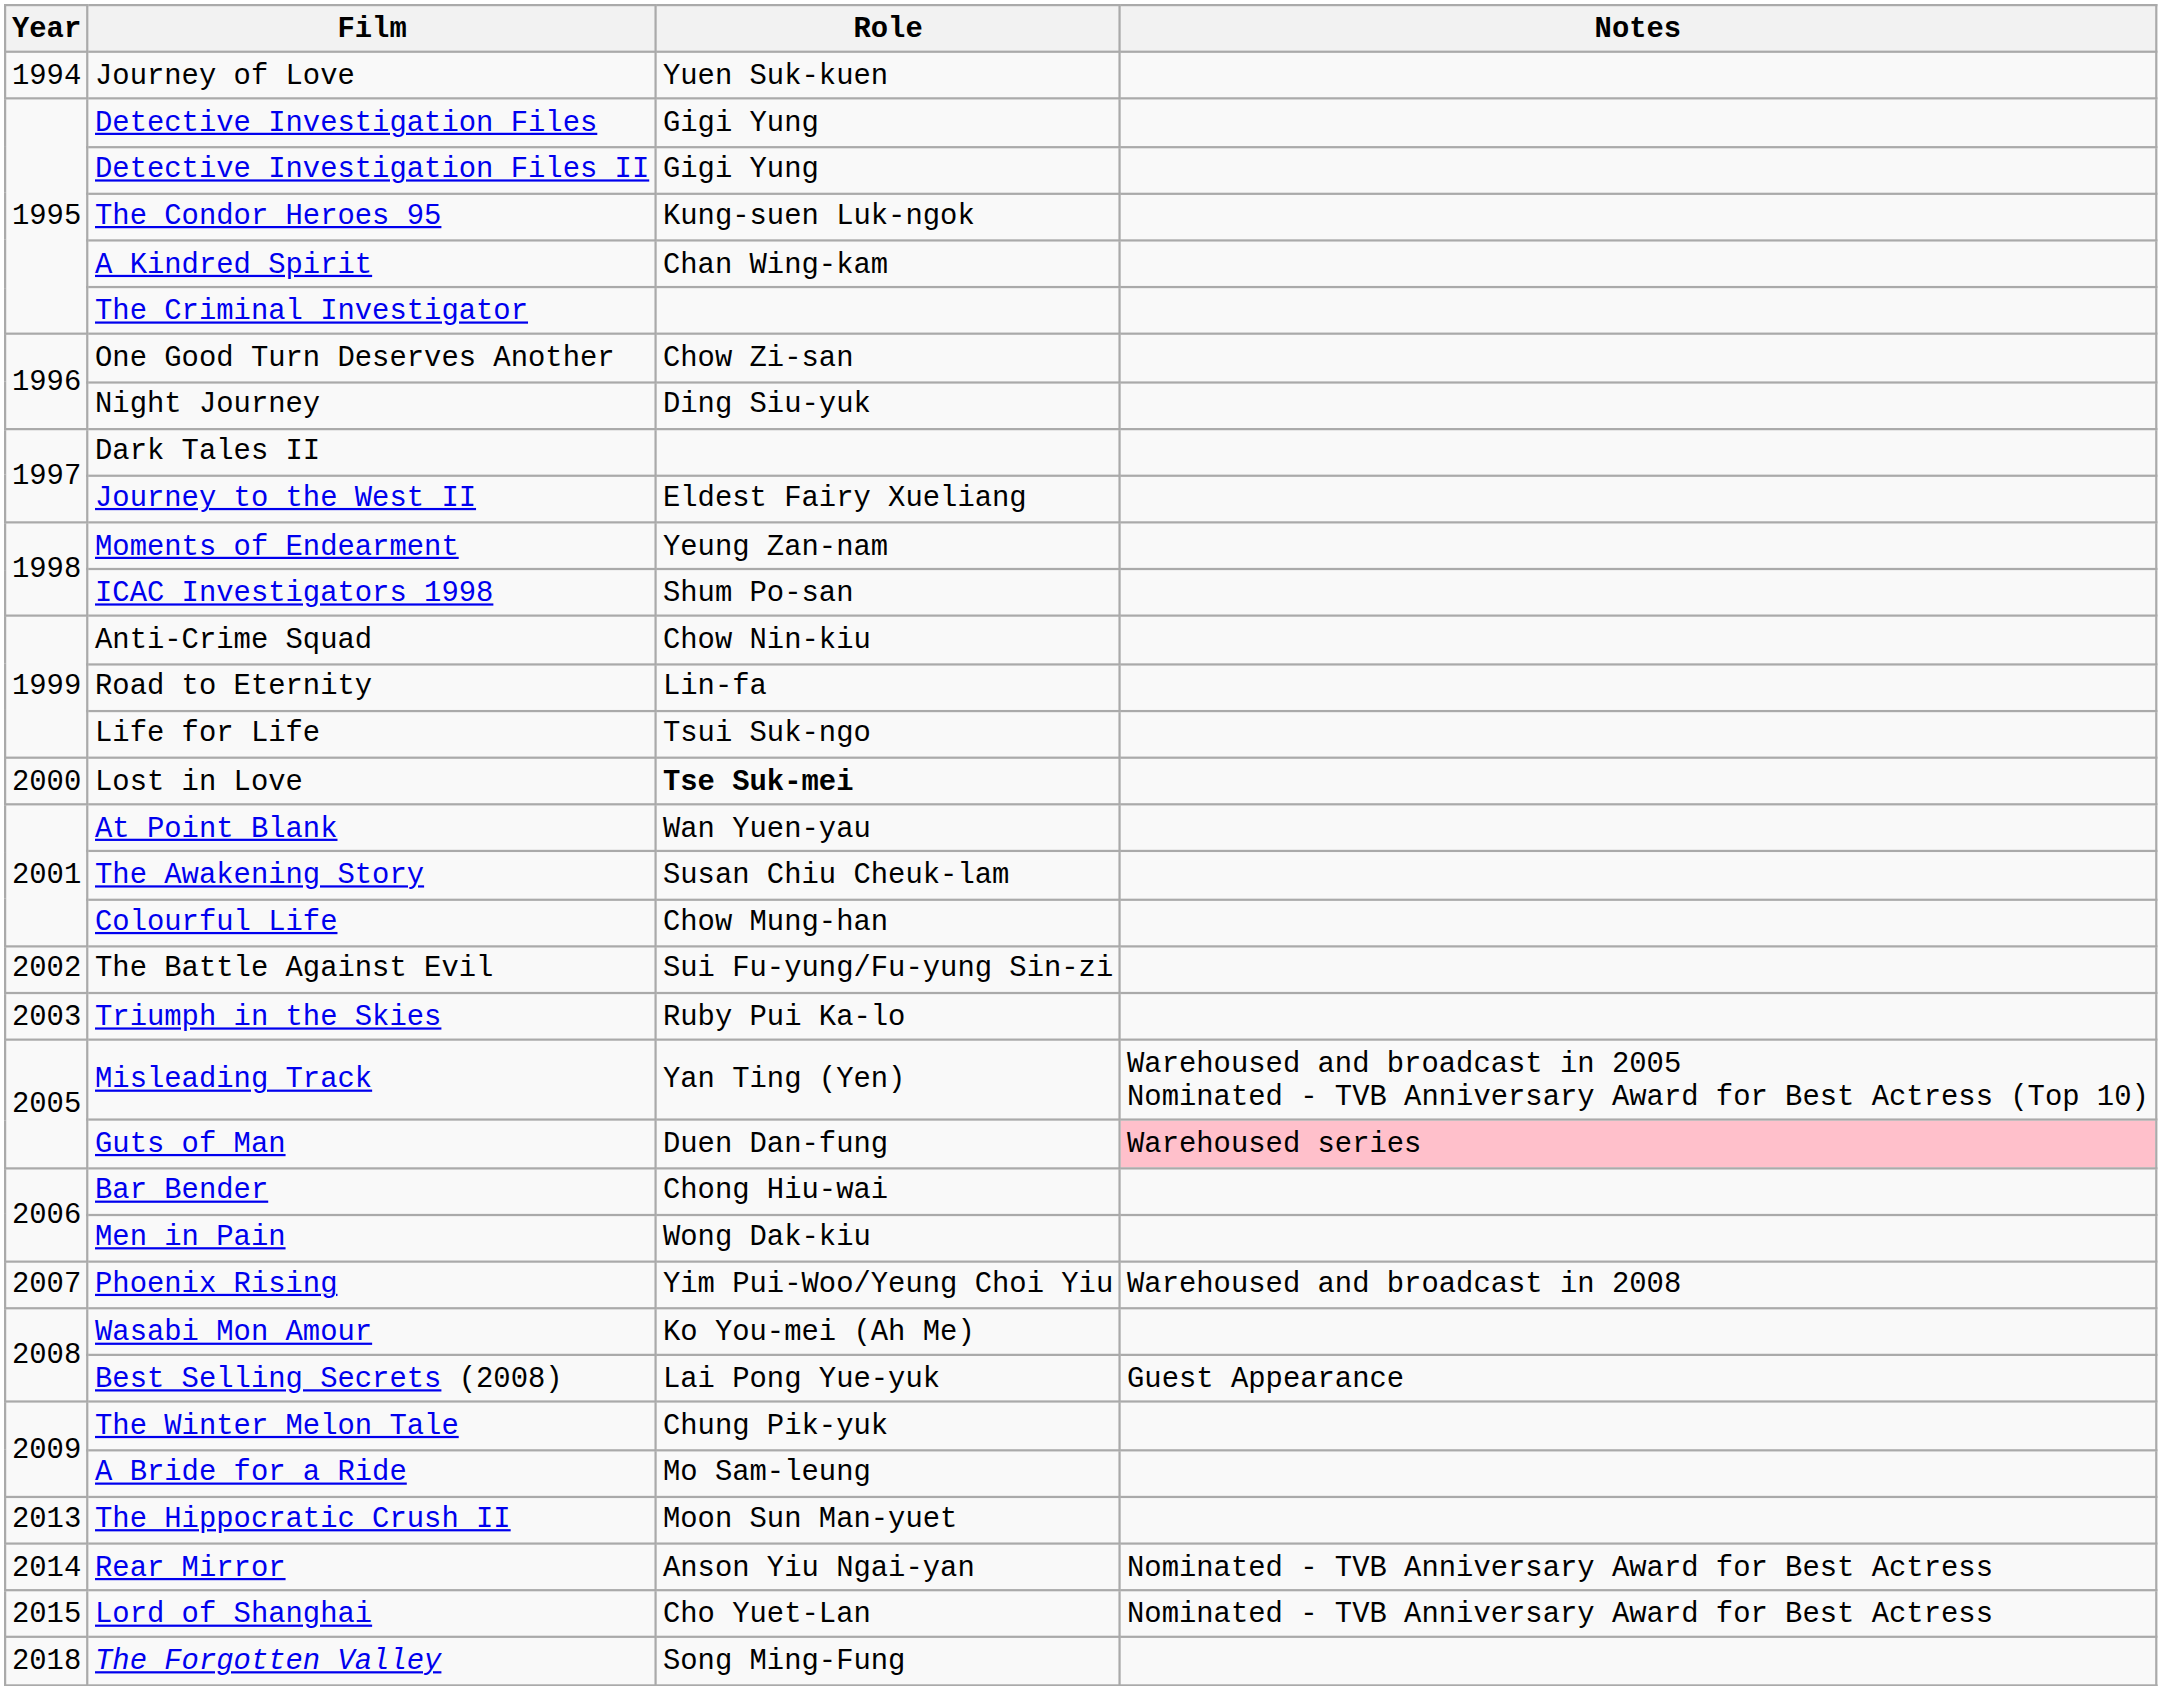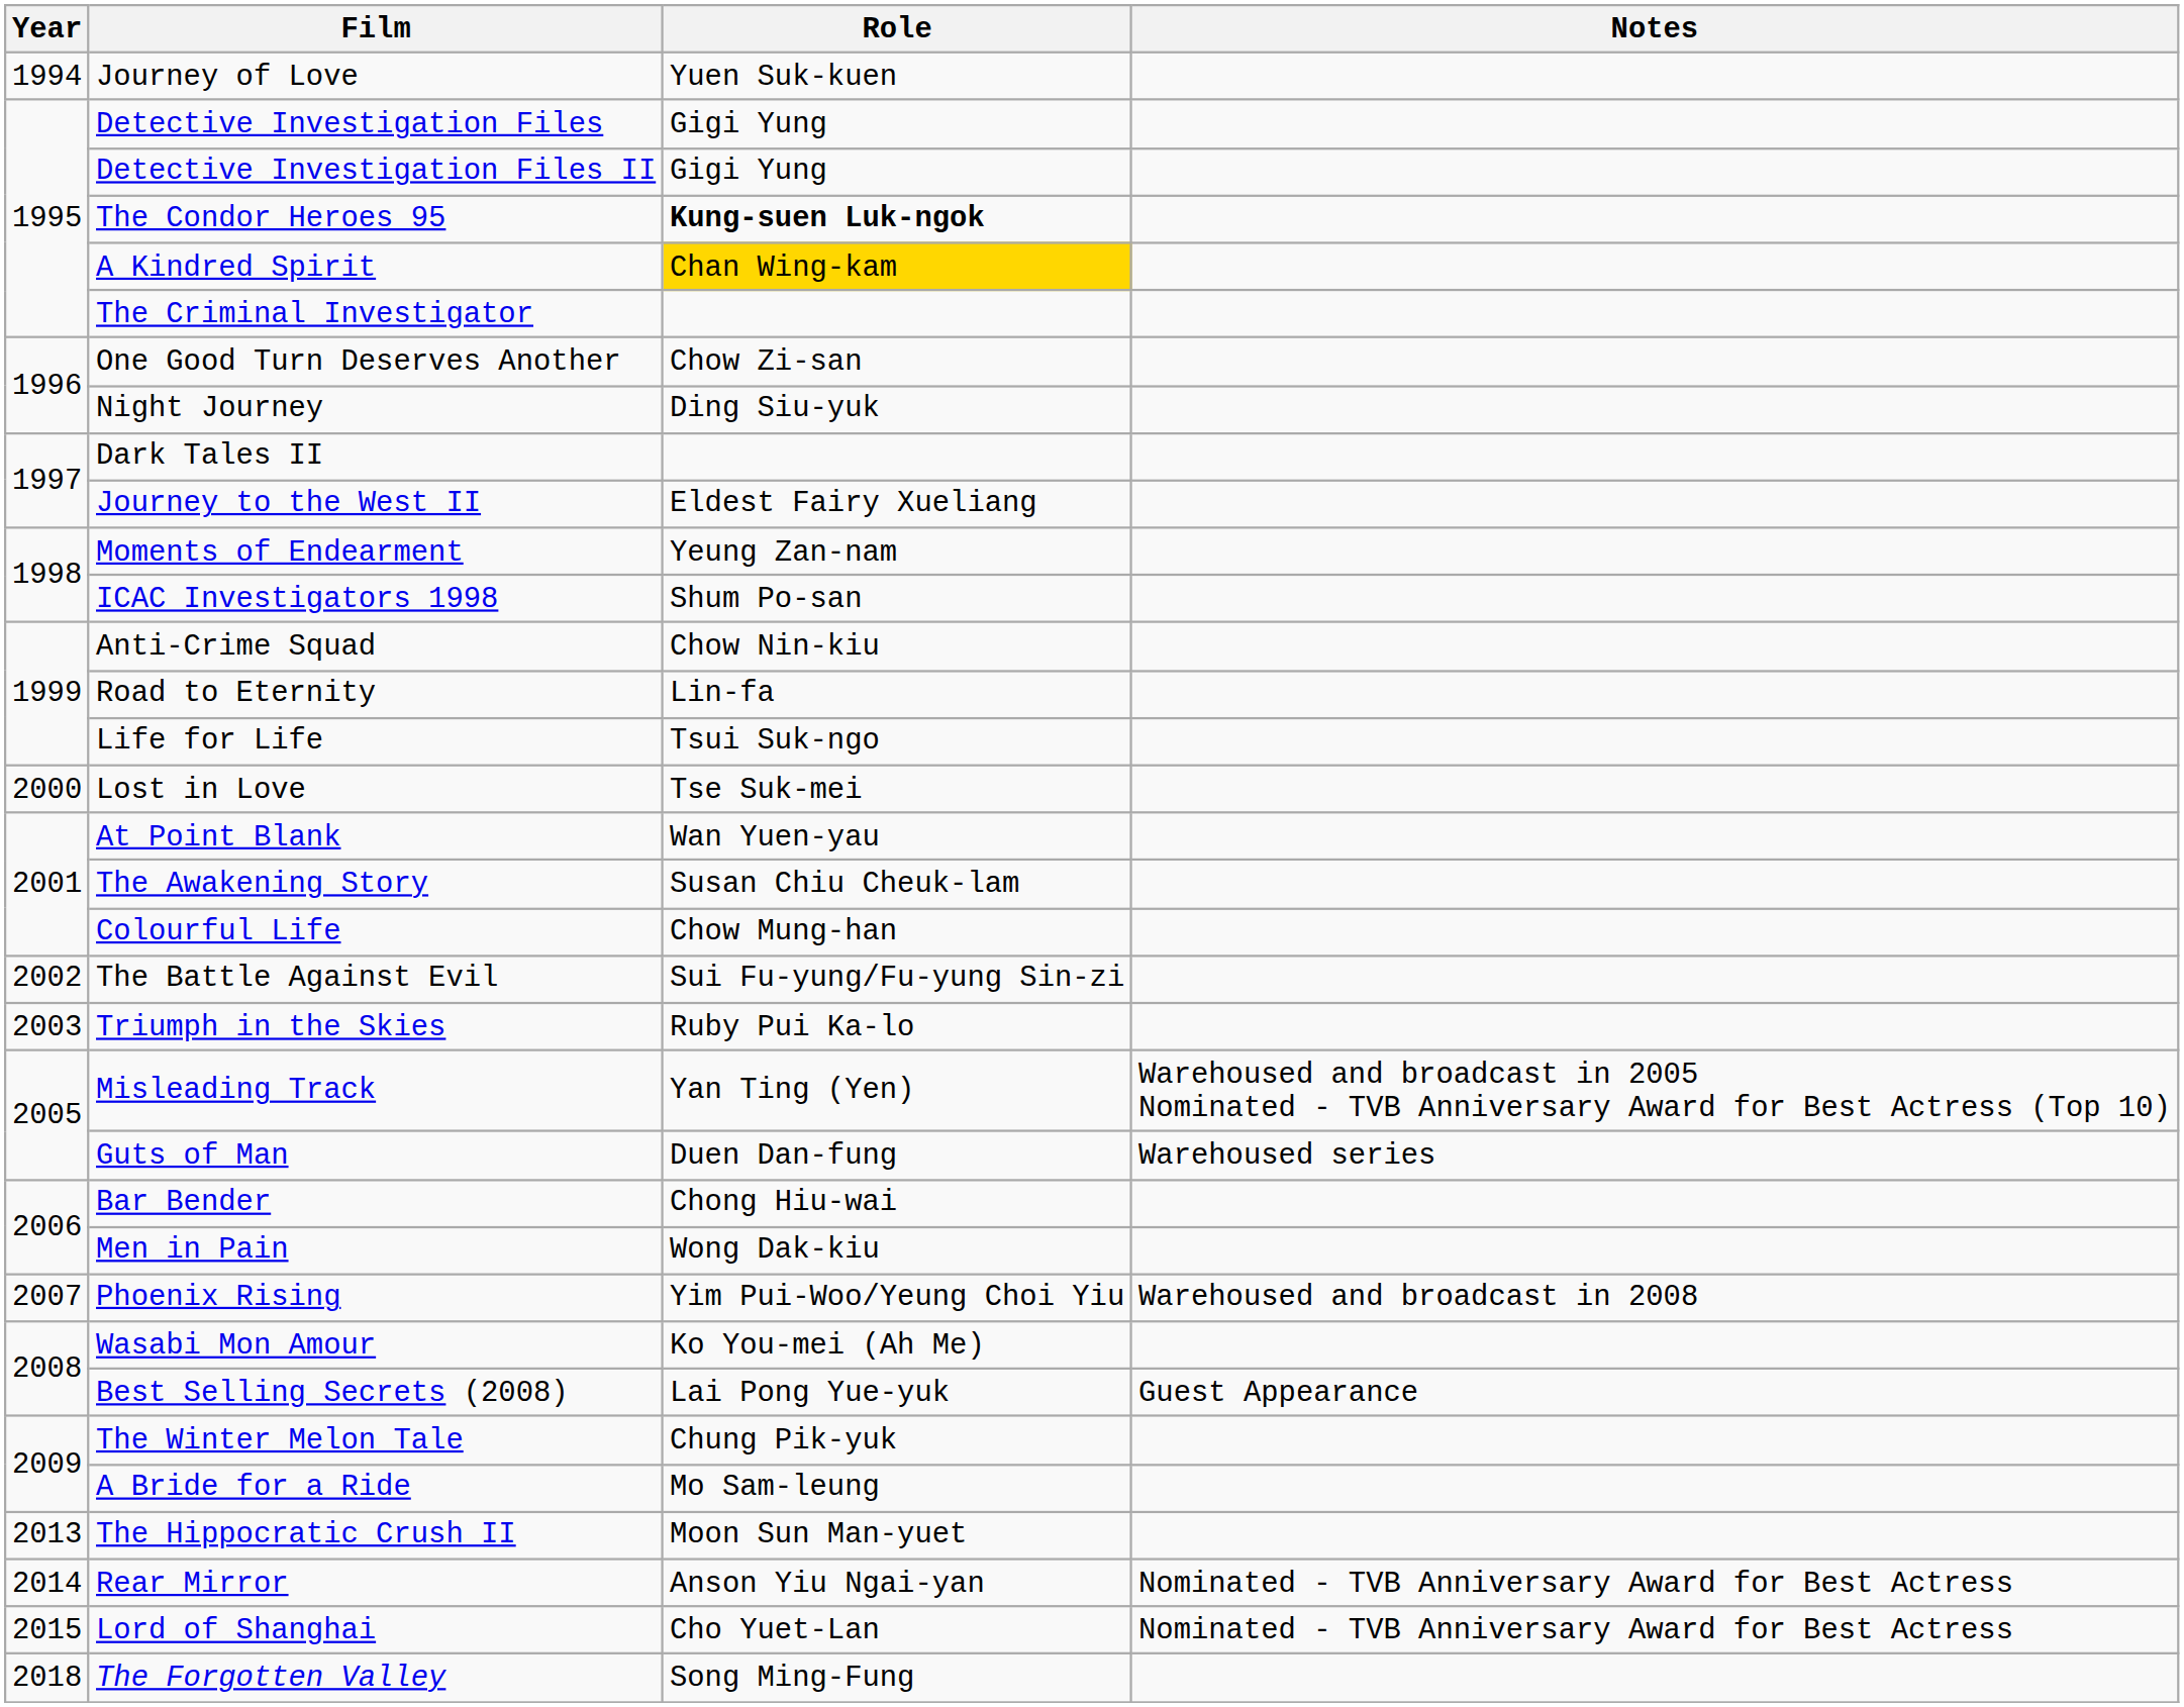The Condor Heroes 95 | Role: normal -> bold
A Kindred Spirit | Role: no background -> gold background
Lost in Love | Role: bold -> normal
Guts of Man | Notes: pink background -> no background
